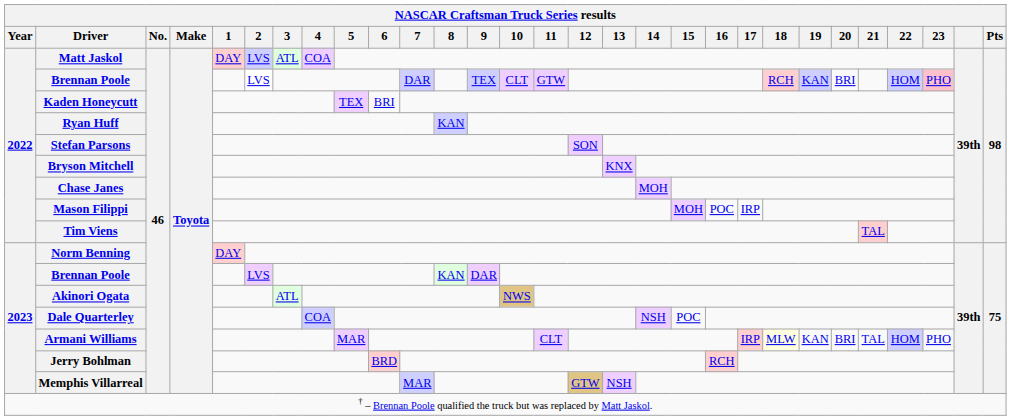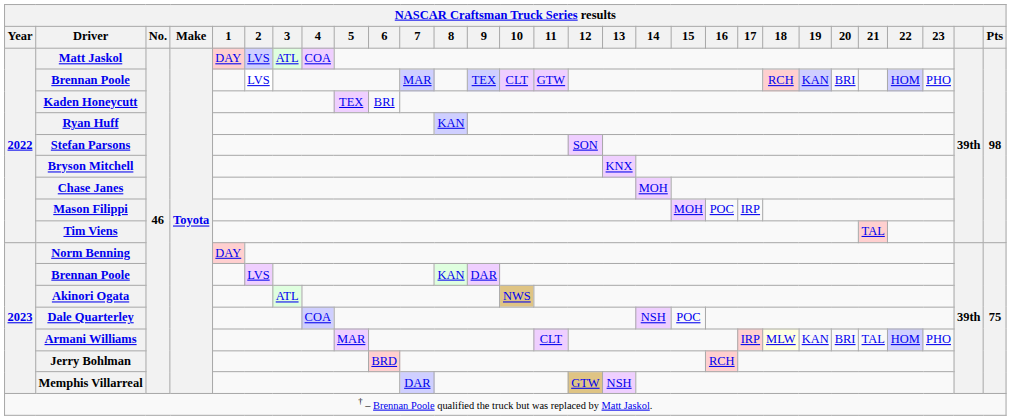2022 / Brennan Poole | 7: DAR -> MAR
2022 / Brennan Poole | 23: pink background -> no background
Memphis Villarreal | 7: MAR -> DAR
